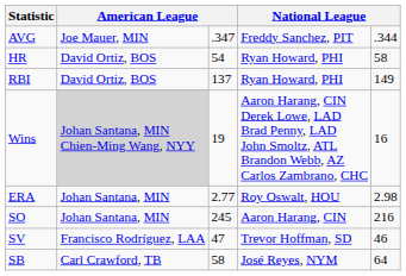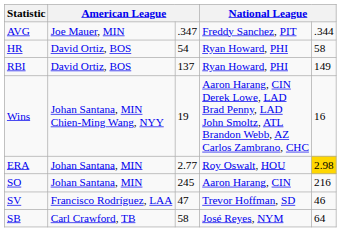Wins | column 2: lightgrey background -> no background
ERA | column 5: no background -> gold background
